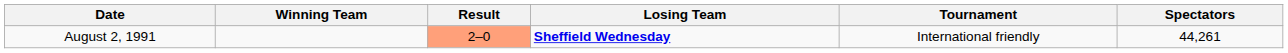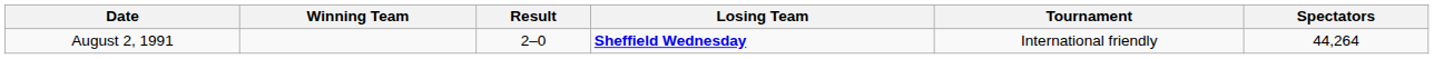August 2, 1991 | Result: lightsalmon background -> no background
August 2, 1991 | Spectators: 44,261 -> 44,264
